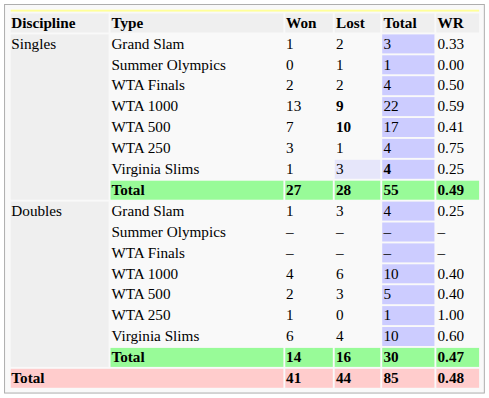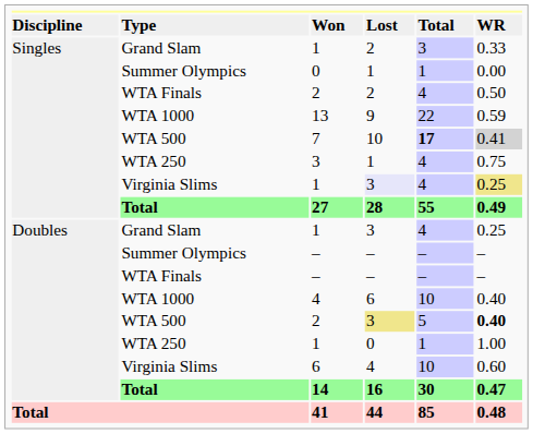13 | column 4: bold -> normal
7 | column 4: bold -> normal
7 | column 5: normal -> bold
7 | column 6: no background -> lightgrey background
Virginia Slims / 1 | column 5: bold -> normal
Virginia Slims / 1 | column 6: no background -> khaki background
WTA 500 / 2 | column 4: no background -> khaki background
WTA 500 / 2 | column 6: normal -> bold
